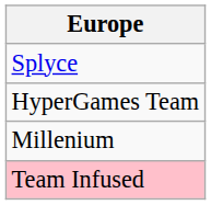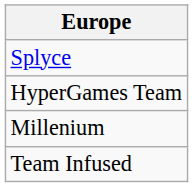row 5 | column 1: pink background -> no background
